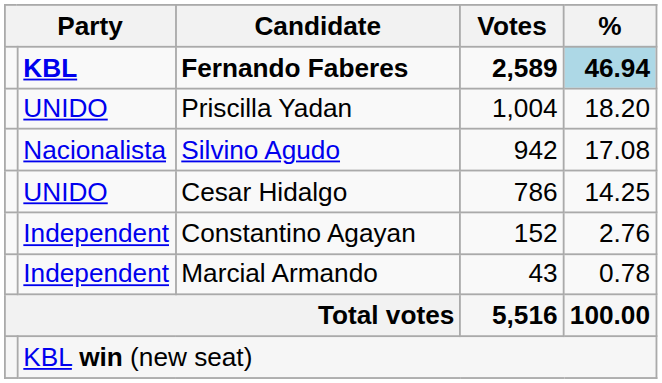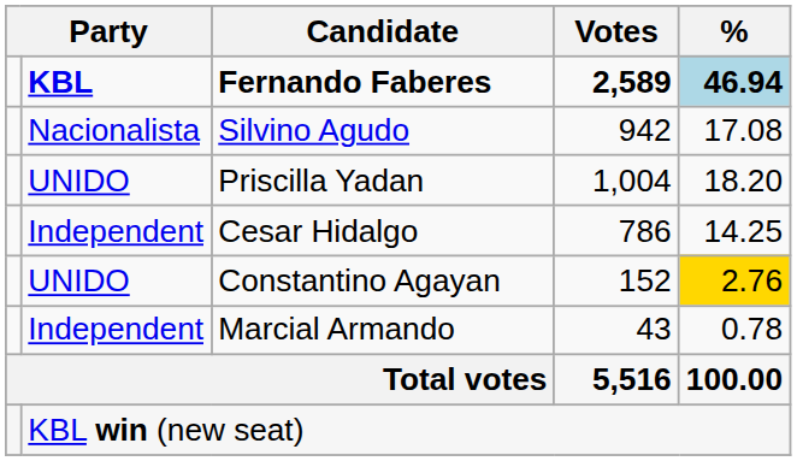rows swapped: Priscilla Yadan <-> Silvino Agudo
Cesar Hidalgo | column 2: UNIDO -> Independent
Constantino Agayan | column 2: Independent -> UNIDO
Constantino Agayan | %: no background -> gold background
